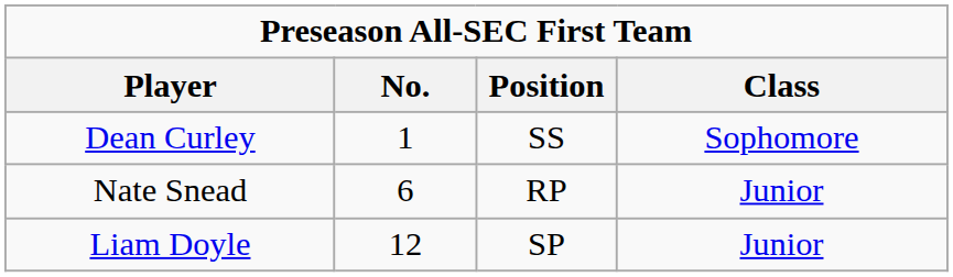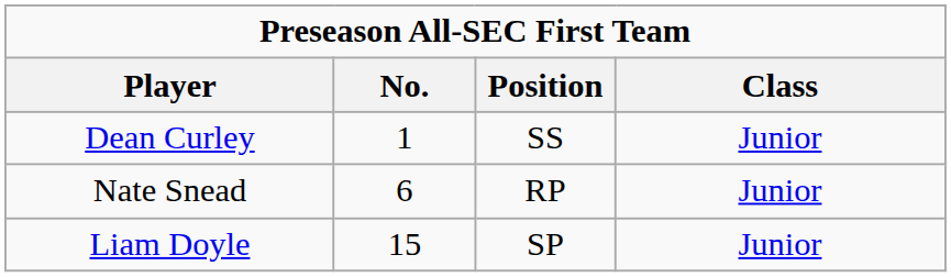Dean Curley | Class: Sophomore -> Junior
Liam Doyle | No.: 12 -> 15
